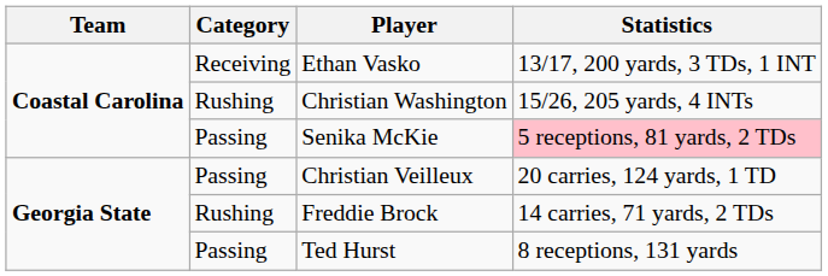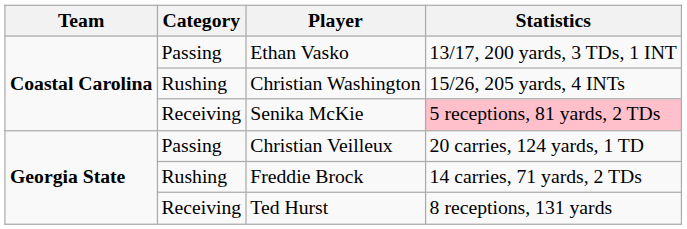Ethan Vasko | Category: Receiving -> Passing
Senika McKie | Category: Passing -> Receiving
Ted Hurst | Category: Passing -> Receiving
